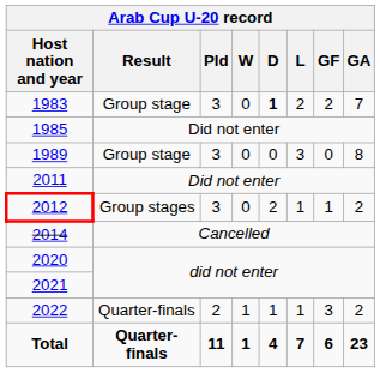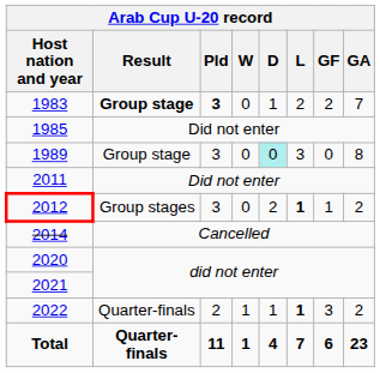1983 | Result: normal -> bold
1983 | Pld: normal -> bold
1983 | D: bold -> normal
1989 | D: no background -> paleturquoise background
2012 | L: normal -> bold
2022 | L: normal -> bold
